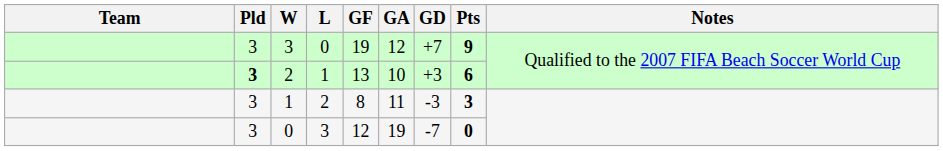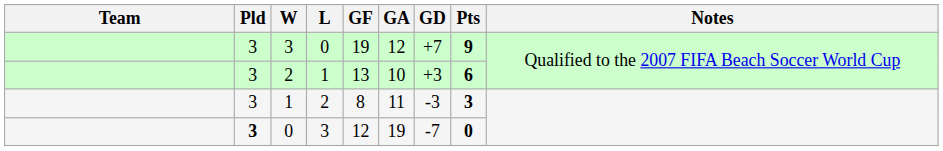row 3 | Pld: bold -> normal
row 5 | Pld: normal -> bold
